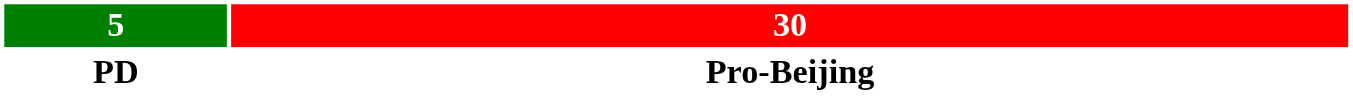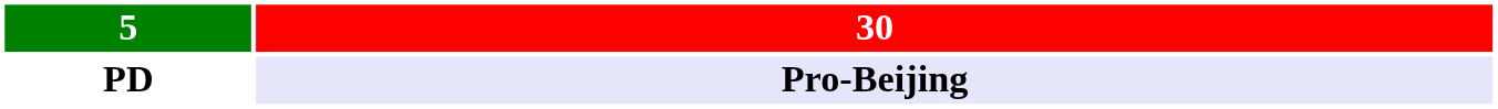PD | 30: no background -> lavender background
